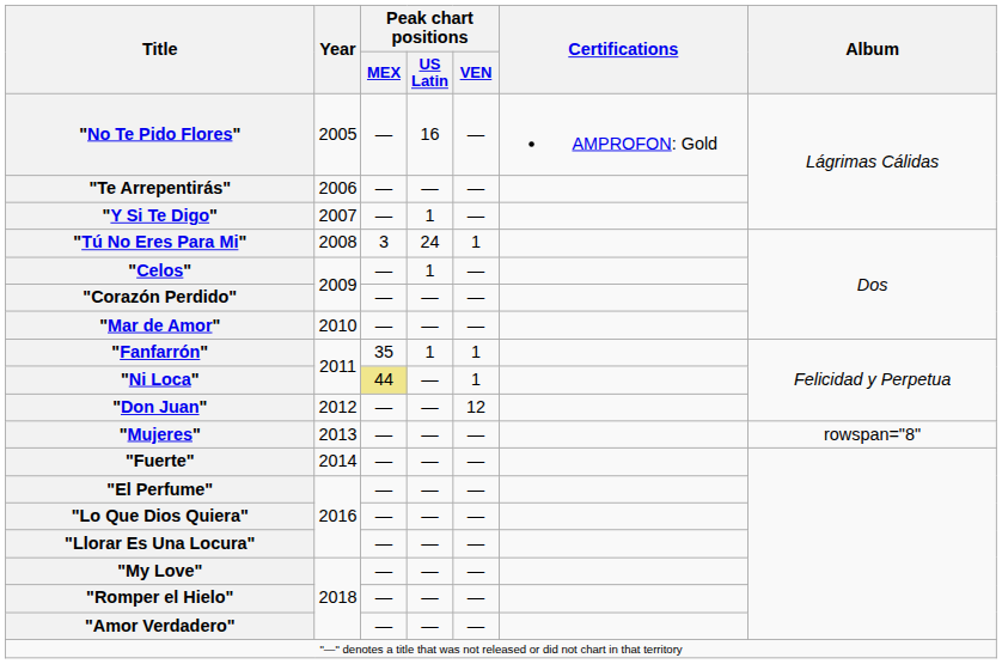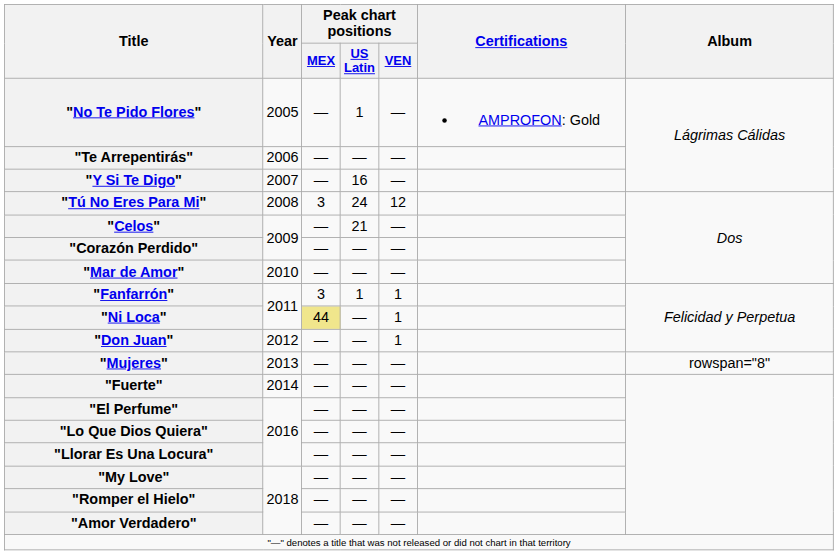"No Te Pido Flores" | Peak chart positions / US Latin: 16 -> 1
"Y Si Te Digo" | Peak chart positions / US Latin: 1 -> 16
"Tú No Eres Para Mi" | Peak chart positions / VEN: 1 -> 12
"Celos" | Peak chart positions / US Latin: 1 -> 21
"Fanfarrón" | Peak chart positions / MEX: 35 -> 3
"Don Juan" | Peak chart positions / VEN: 12 -> 1
